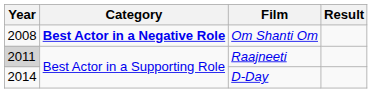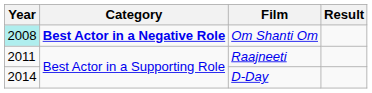Om Shanti Om | Year: no background -> paleturquoise background
Raajneeti | Year: lightgrey background -> no background
